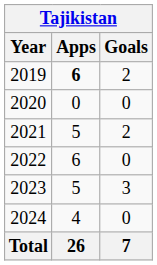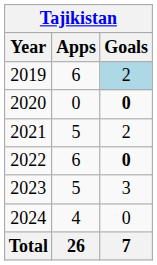2019 | Apps: bold -> normal
2019 | Goals: no background -> lightblue background
2020 | Goals: normal -> bold
2022 | Goals: normal -> bold
